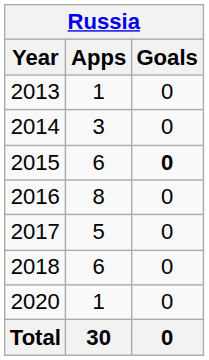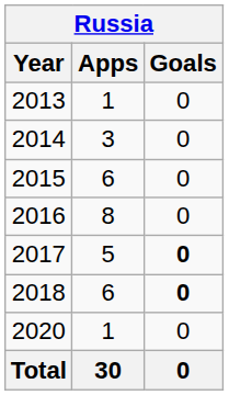2015 | Goals: bold -> normal
2017 | Goals: normal -> bold
2018 | Goals: normal -> bold
